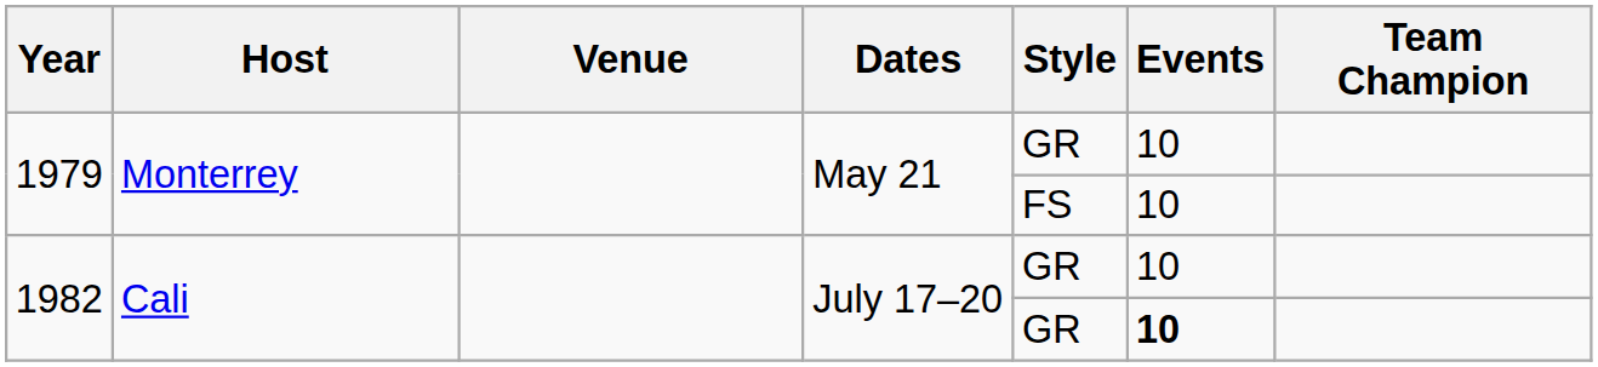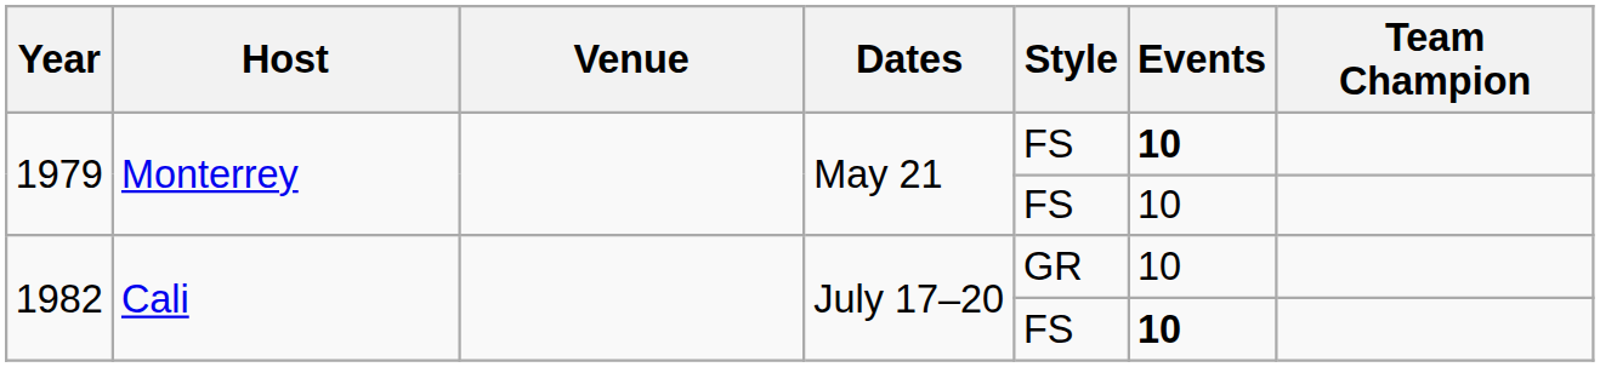row 2 | Style: GR -> FS
row 2 | Events: normal -> bold
row 5 | Style: GR -> FS
